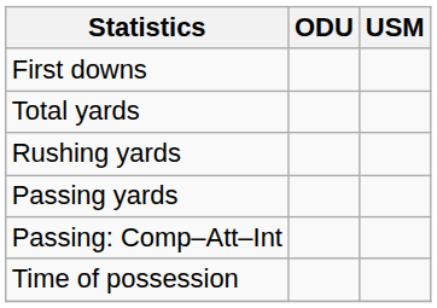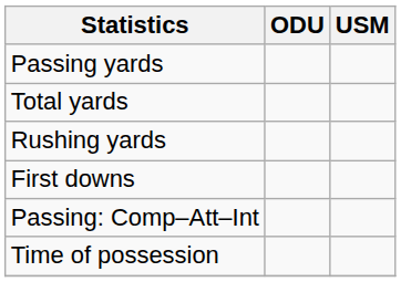rows swapped: First downs <-> Passing yards
